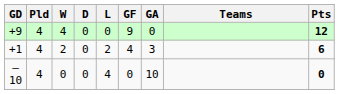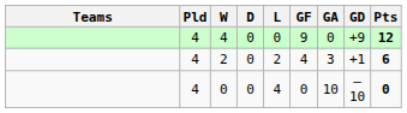columns swapped: Teams <-> GD
